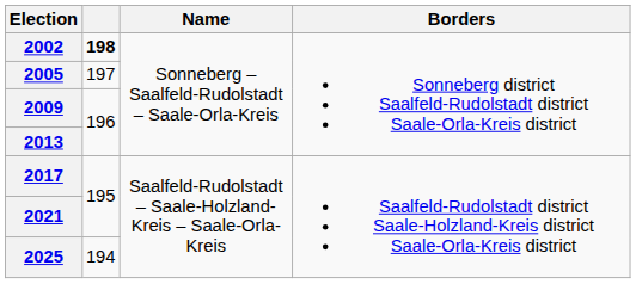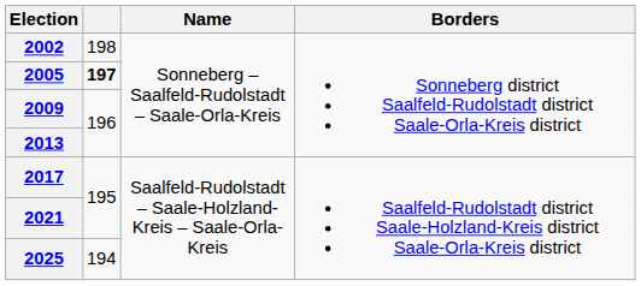2002 | column 2: bold -> normal
2005 | column 2: normal -> bold
